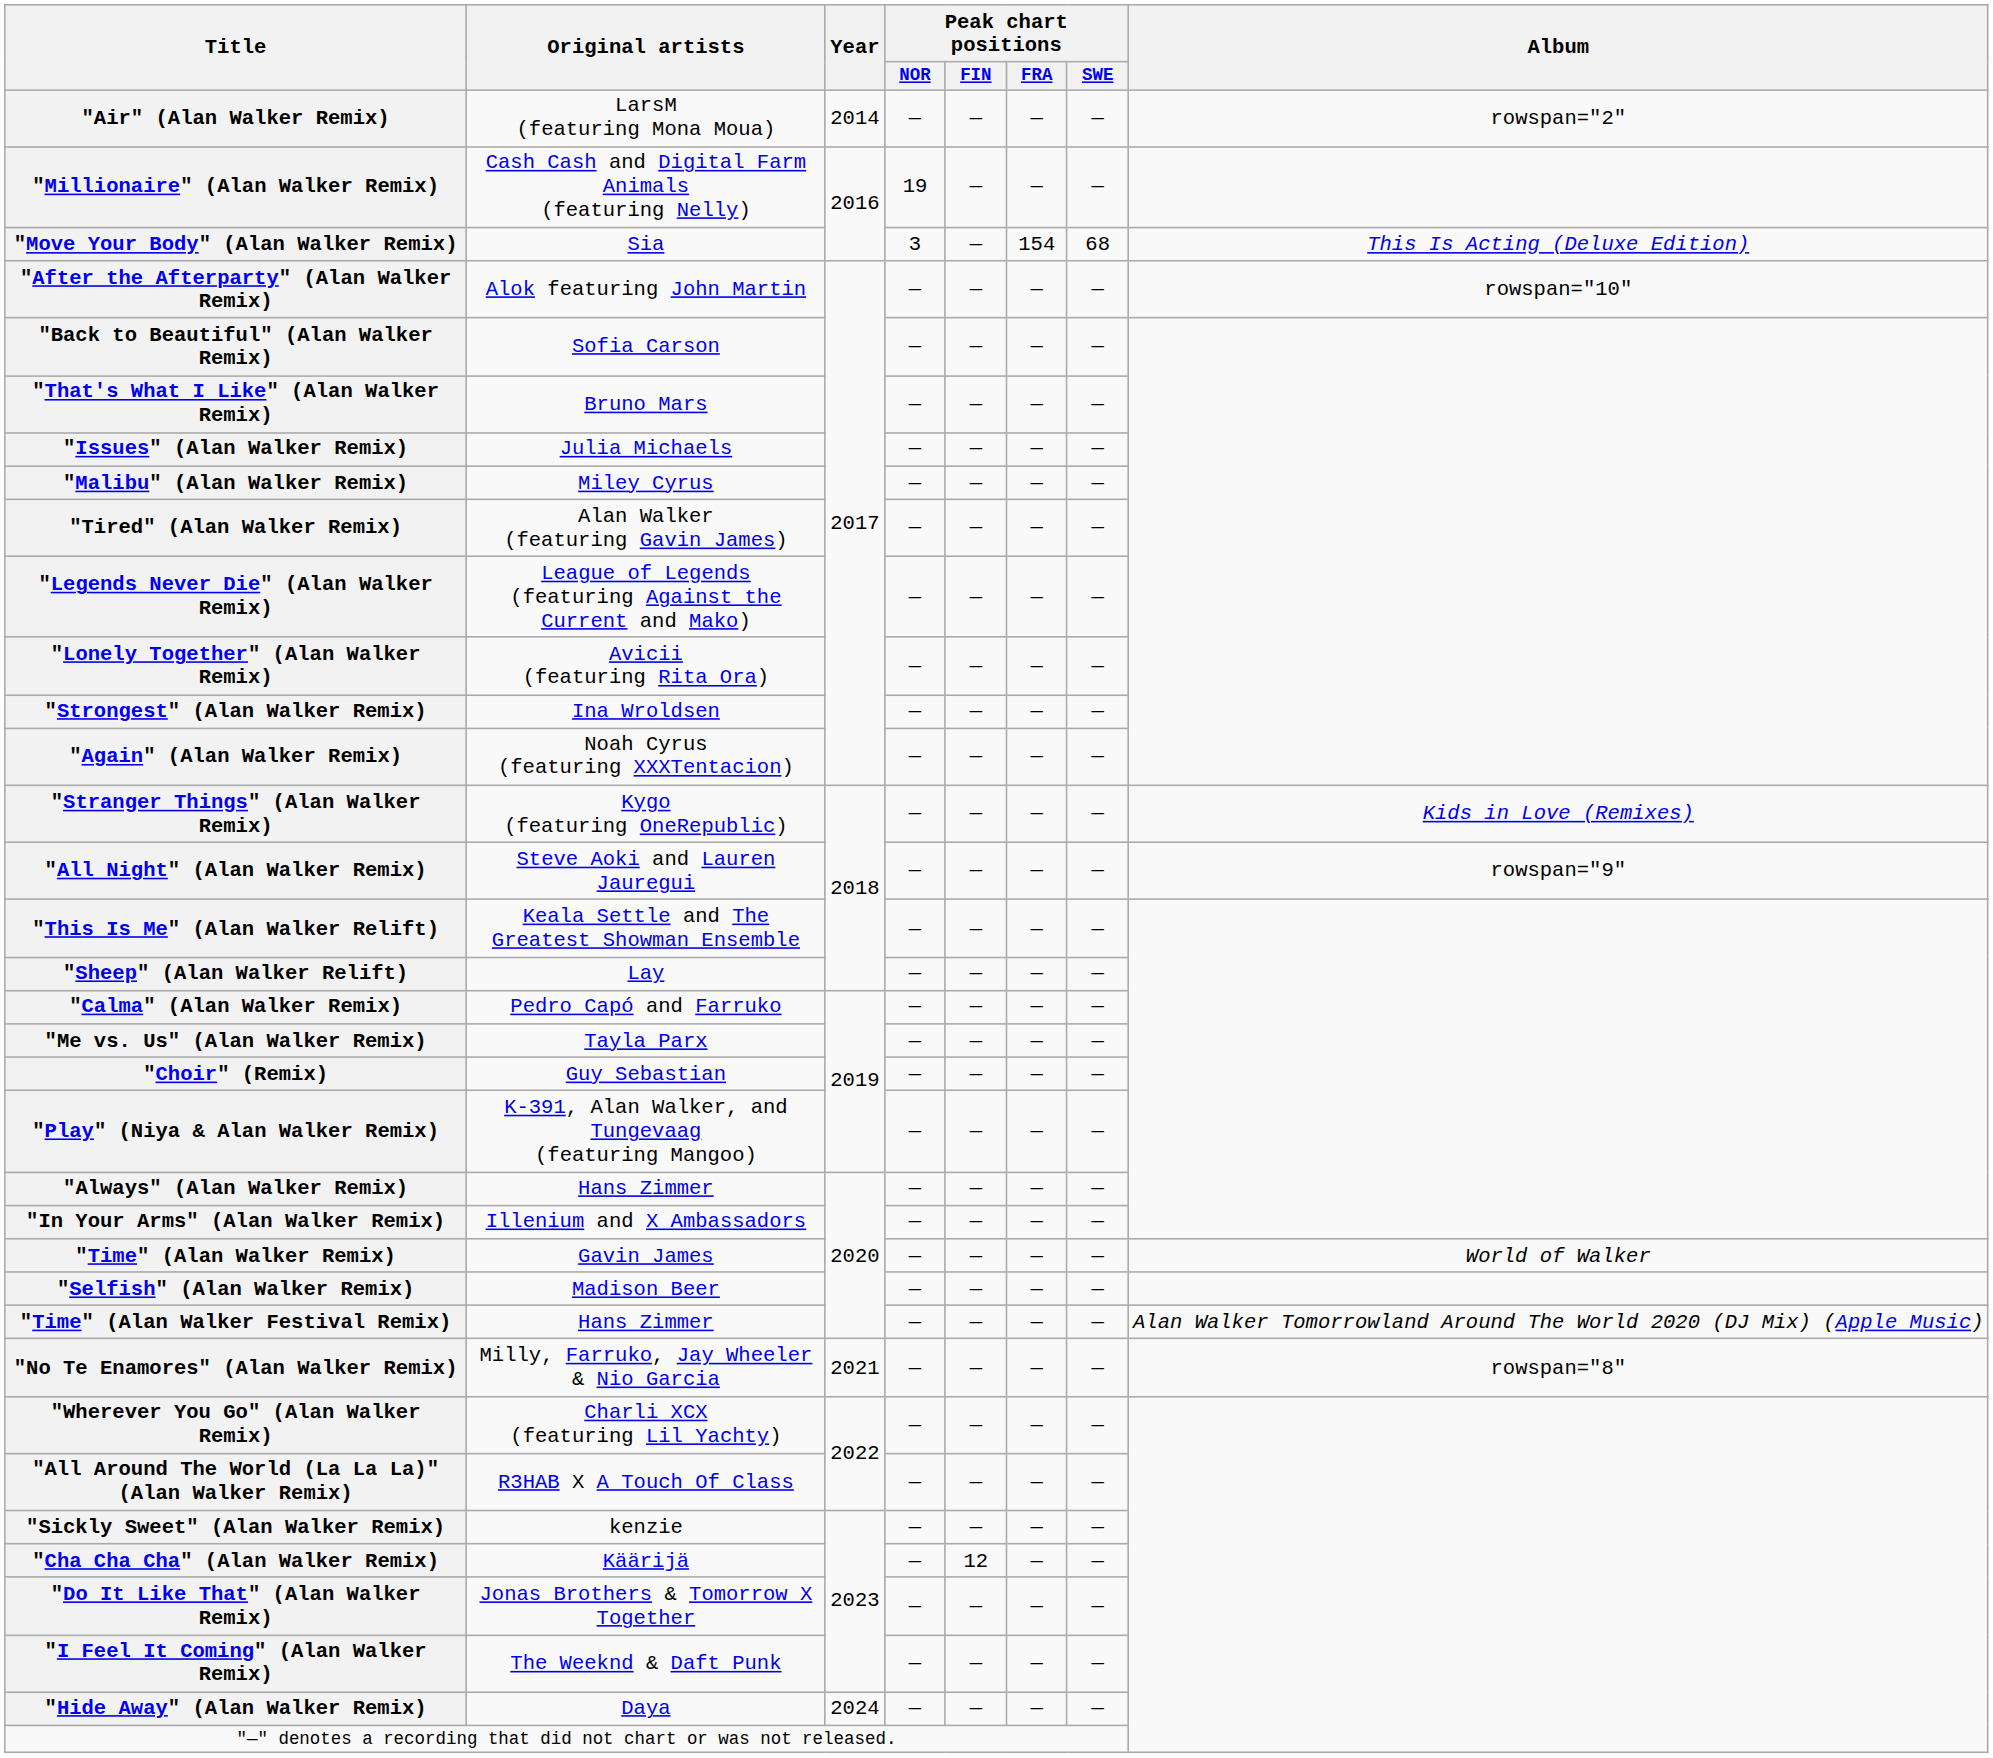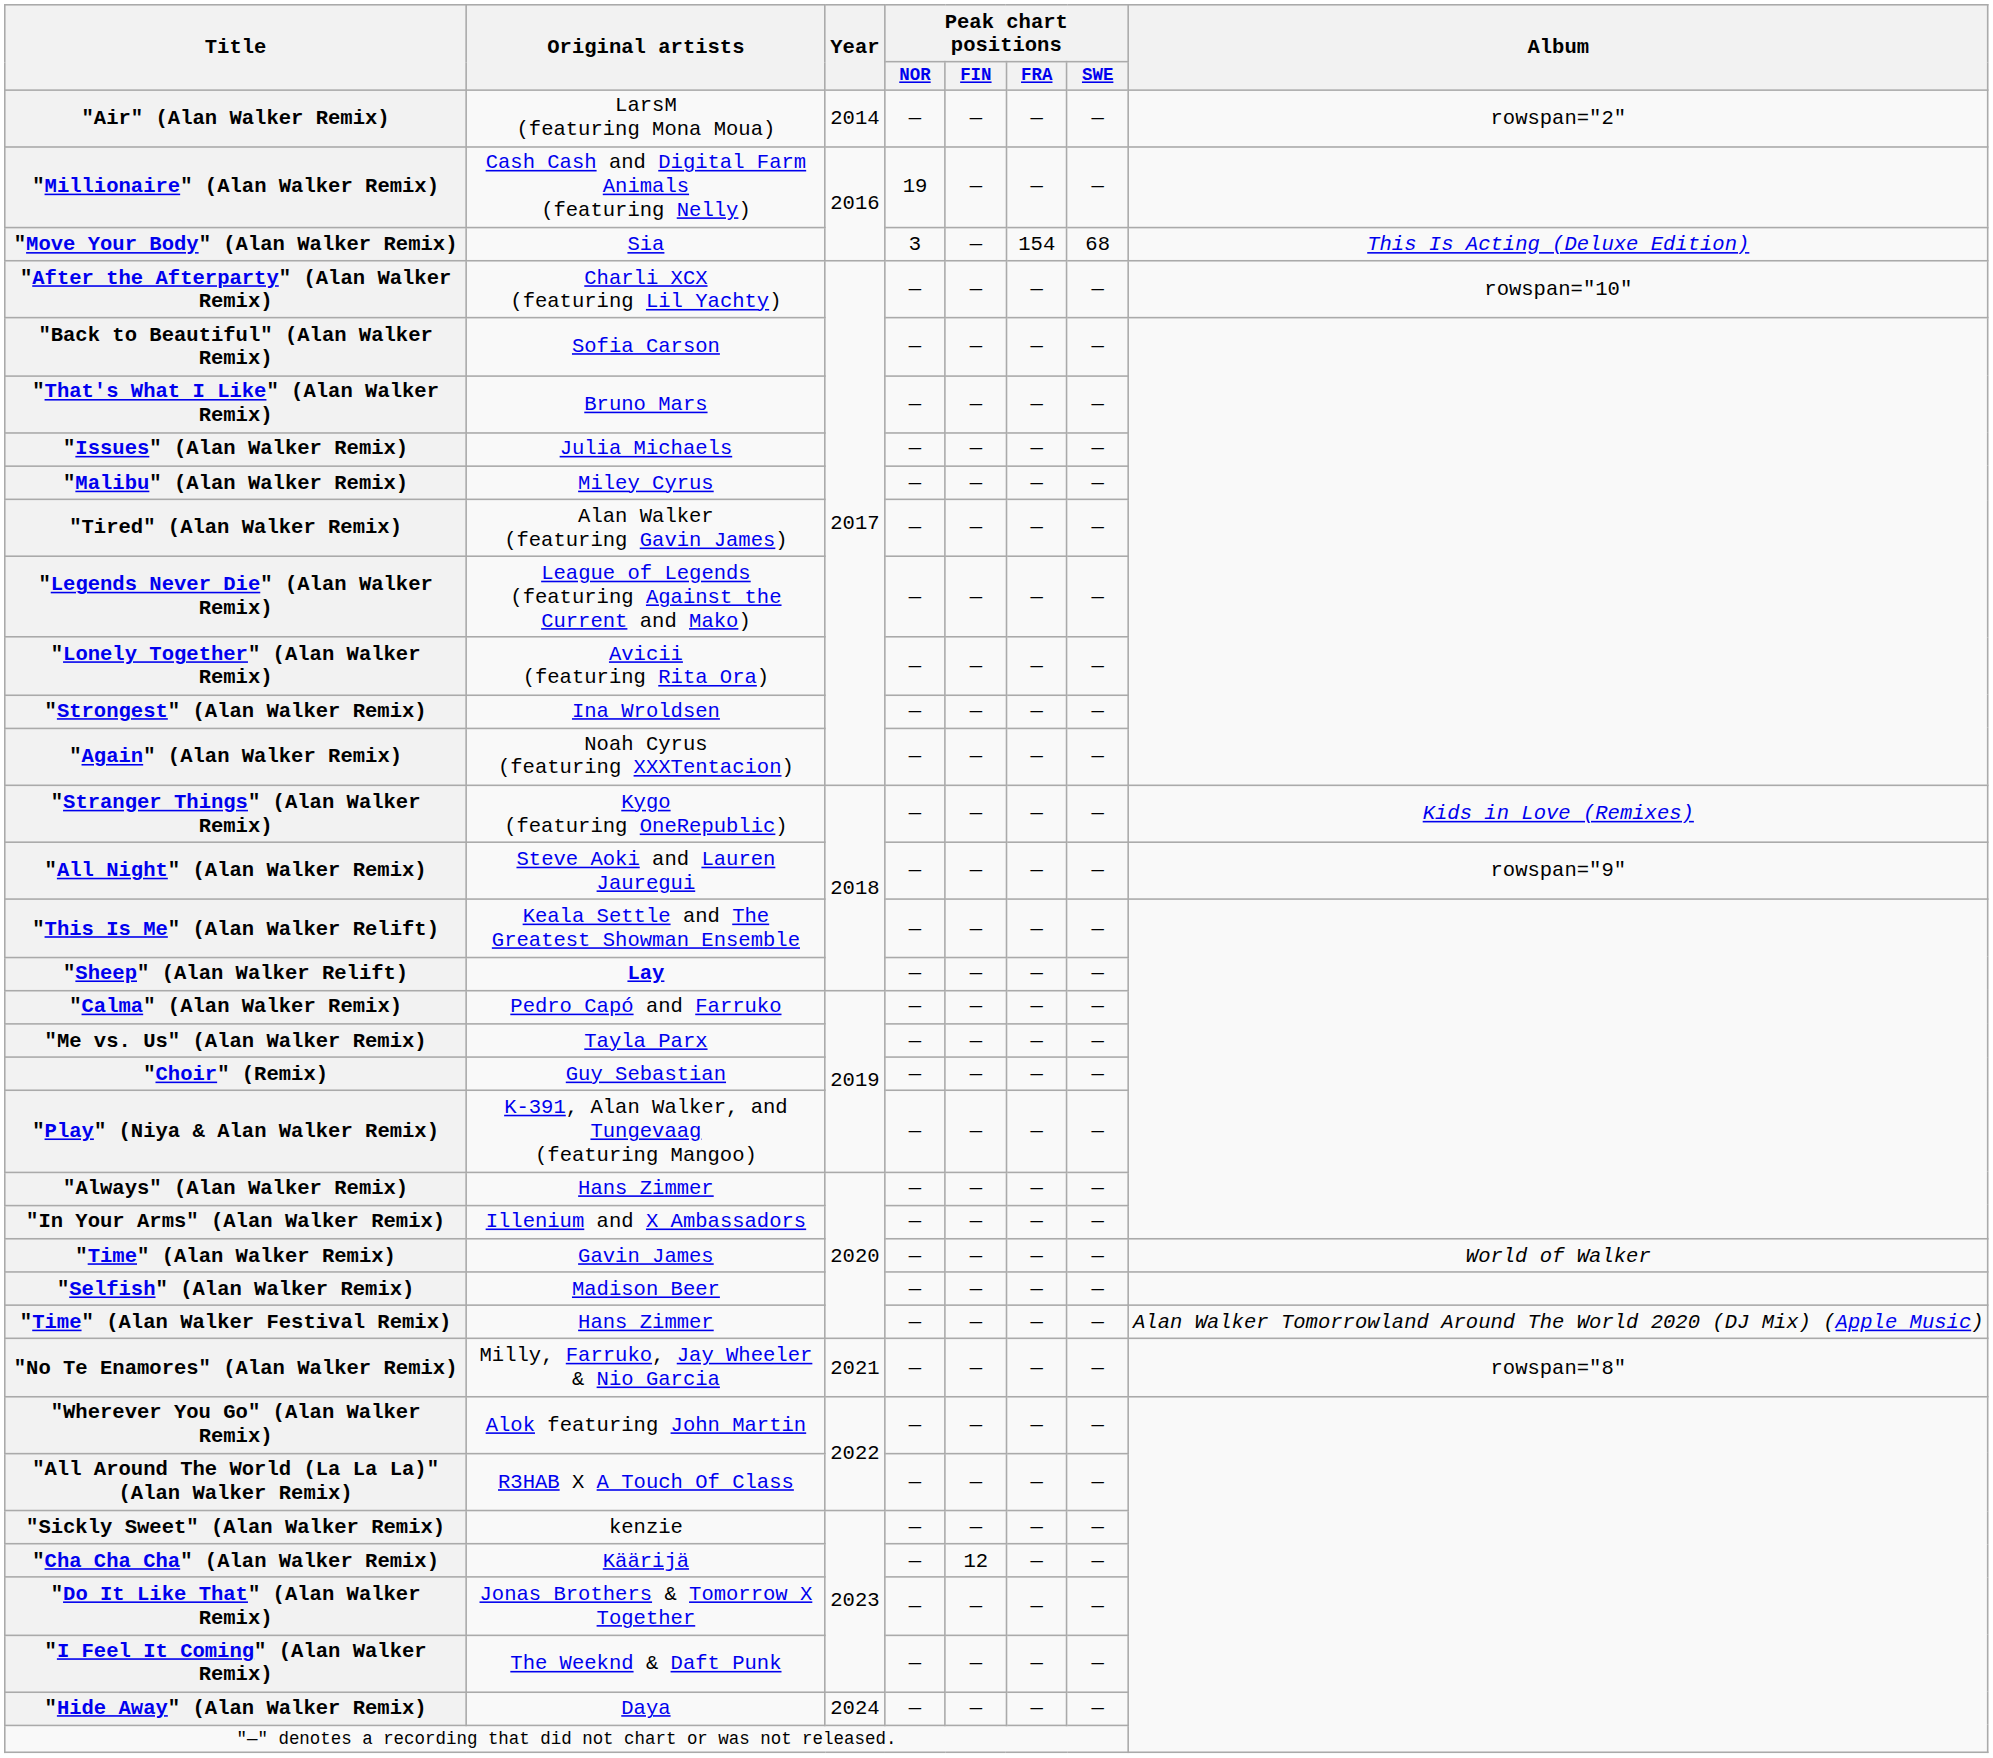"After the Afterparty" (Alan Walker Remix) | Original artists: Alok featuring John Martin -> Charli XCX (featuring Lil Yachty)
"Sheep" (Alan Walker Relift) | Original artists: normal -> bold
"Wherever You Go" (Alan Walker Remix) | Original artists: Charli XCX (featuring Lil Yachty) -> Alok featuring John Martin
